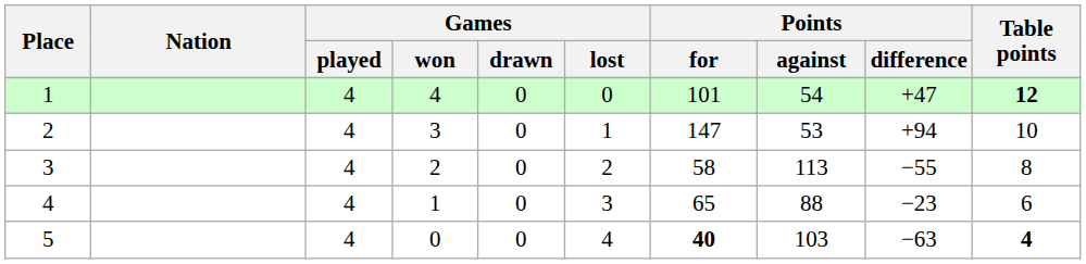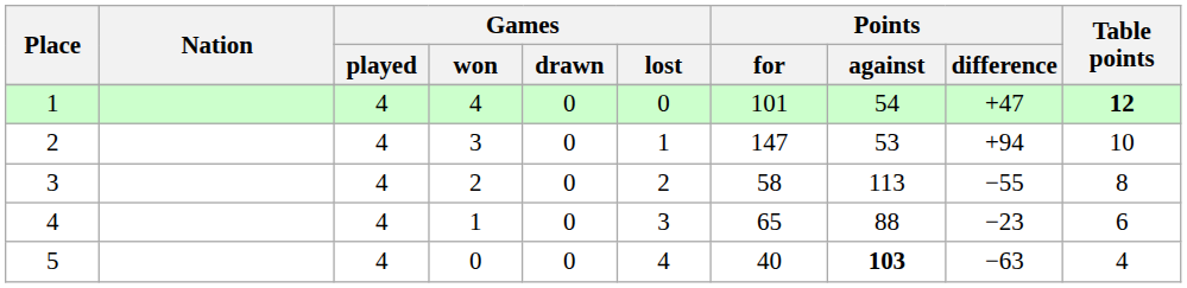5 | Points / for: bold -> normal
5 | Points / against: normal -> bold
5 | Table points: bold -> normal
